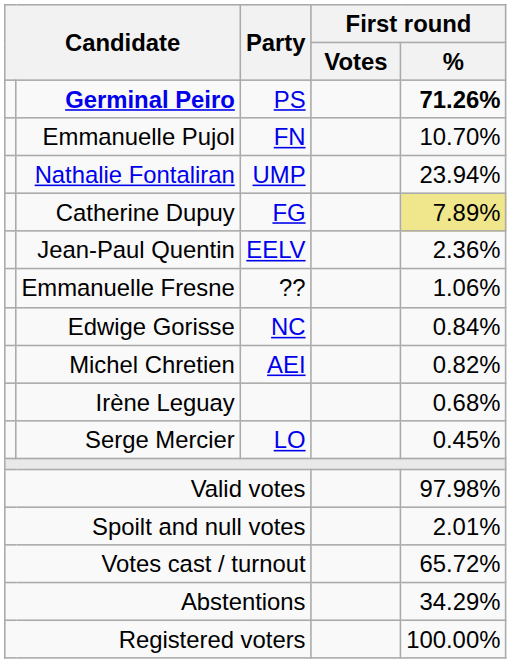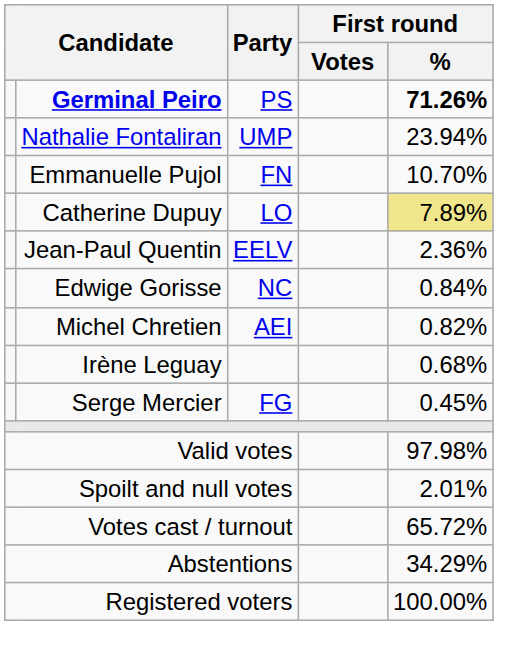rows swapped: Nathalie Fontaliran <-> Emmanuelle Pujol
Catherine Dupuy | Party: FG -> LO
- row: Emmanuelle Fresne | ?? | 1.06%
Serge Mercier | Party: LO -> FG
